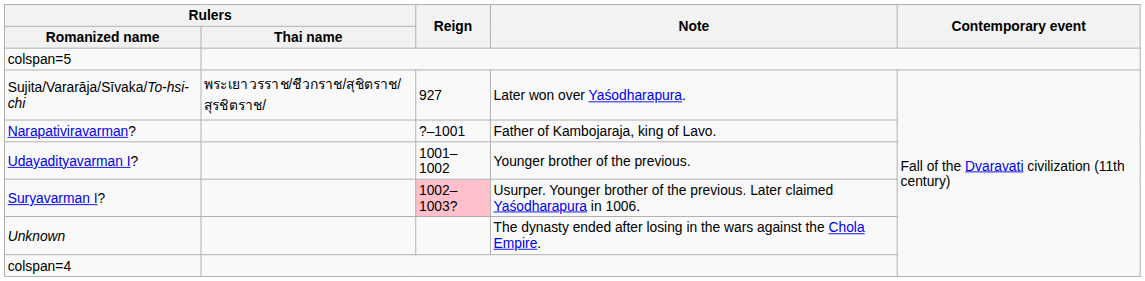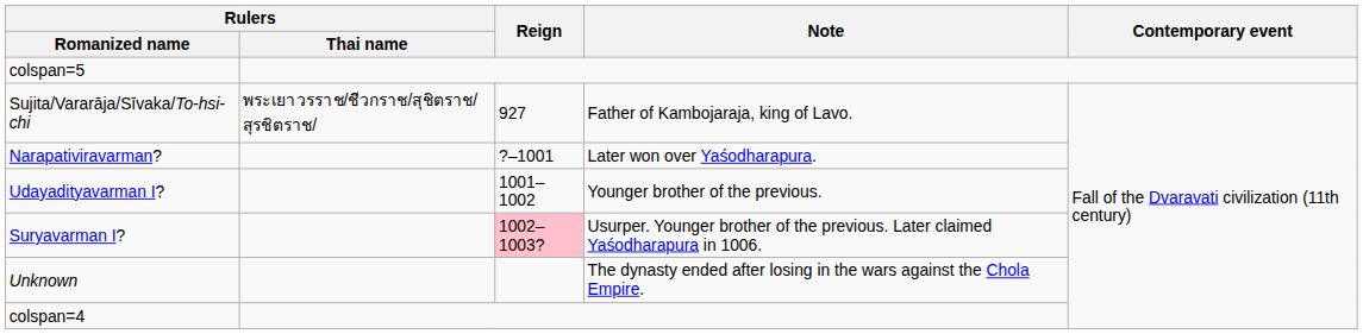Sujita/Vararāja/Sīvaka/To-hsi-chi | Note: Later won over Yaśodharapura. -> Father of Kambojaraja, king of Lavo.
Narapativiravarman? | Note: Father of Kambojaraja, king of Lavo. -> Later won over Yaśodharapura.
